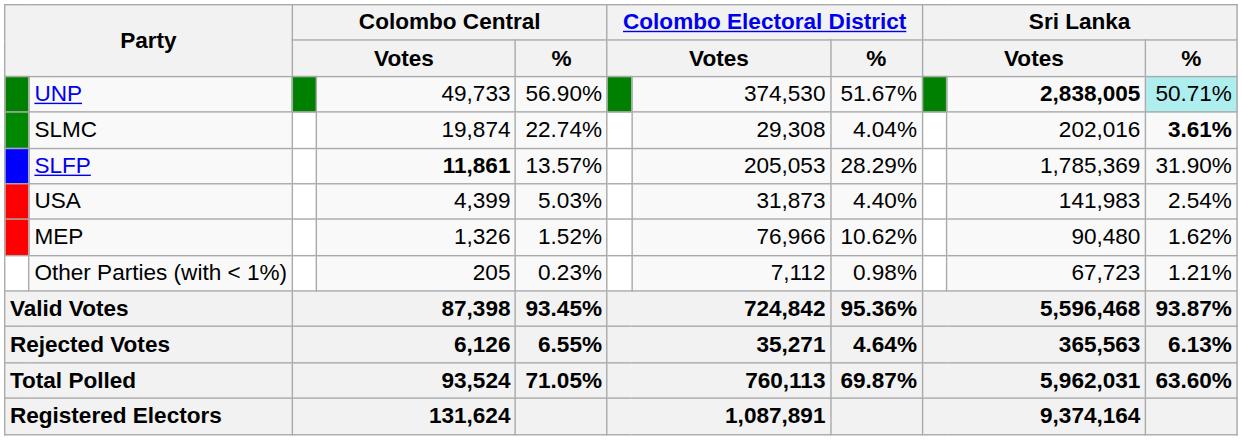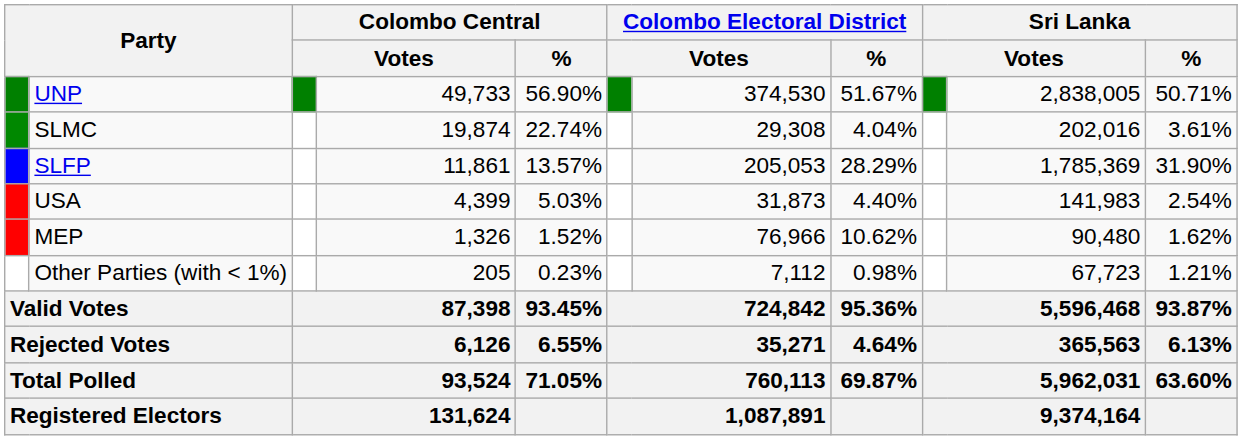UNP | column 10: bold -> normal
UNP | Sri Lanka / %: paleturquoise background -> no background
SLMC | Sri Lanka / %: bold -> normal
SLFP | column 4: bold -> normal
